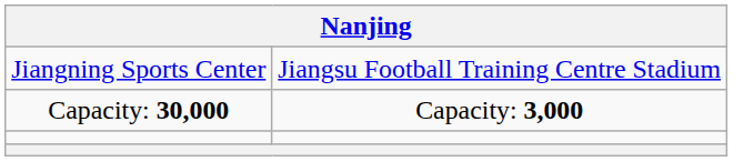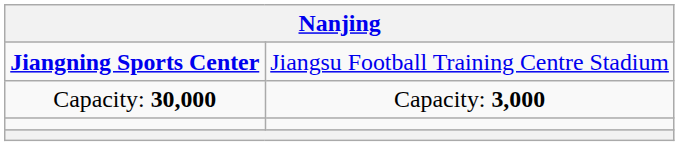row 2 | column 1: normal -> bold
